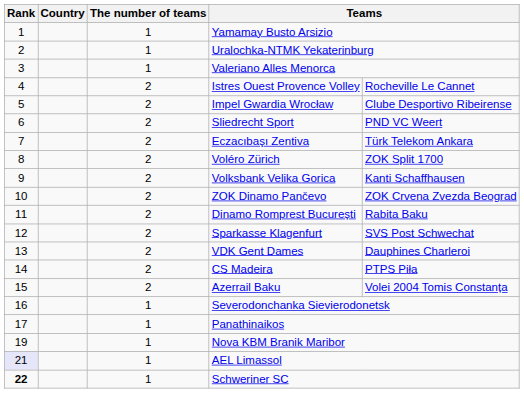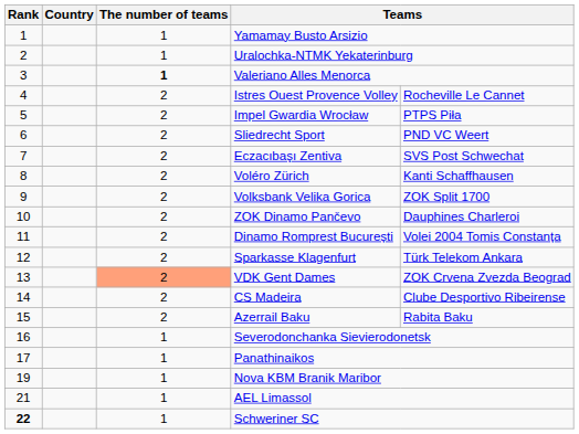Valeriano Alles Menorca | The number of teams: normal -> bold
Impel Gwardia Wrocław | column 5: Clube Desportivo Ribeirense -> PTPS Piła
Eczacıbaşı Zentiva | column 5: Türk Telekom Ankara -> SVS Post Schwechat
Voléro Zürich | column 5: ZOK Split 1700 -> Kanti Schaffhausen
Volksbank Velika Gorica | column 5: Kanti Schaffhausen -> ZOK Split 1700
ZOK Dinamo Pančevo | column 5: ZOK Crvena Zvezda Beograd -> Dauphines Charleroi
Dinamo Romprest București | column 5: Rabita Baku -> Volei 2004 Tomis Constanța
Sparkasse Klagenfurt | column 5: SVS Post Schwechat -> Türk Telekom Ankara
VDK Gent Dames | The number of teams: no background -> lightsalmon background
VDK Gent Dames | column 5: Dauphines Charleroi -> ZOK Crvena Zvezda Beograd
CS Madeira | column 5: PTPS Piła -> Clube Desportivo Ribeirense
Azerrail Baku | column 5: Volei 2004 Tomis Constanța -> Rabita Baku
AEL Limassol | Rank: lavender background -> no background
